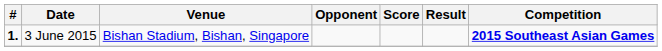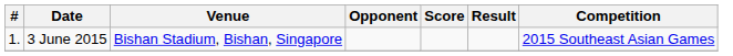3 June 2015 | #: bold -> normal
3 June 2015 | Competition: bold -> normal
